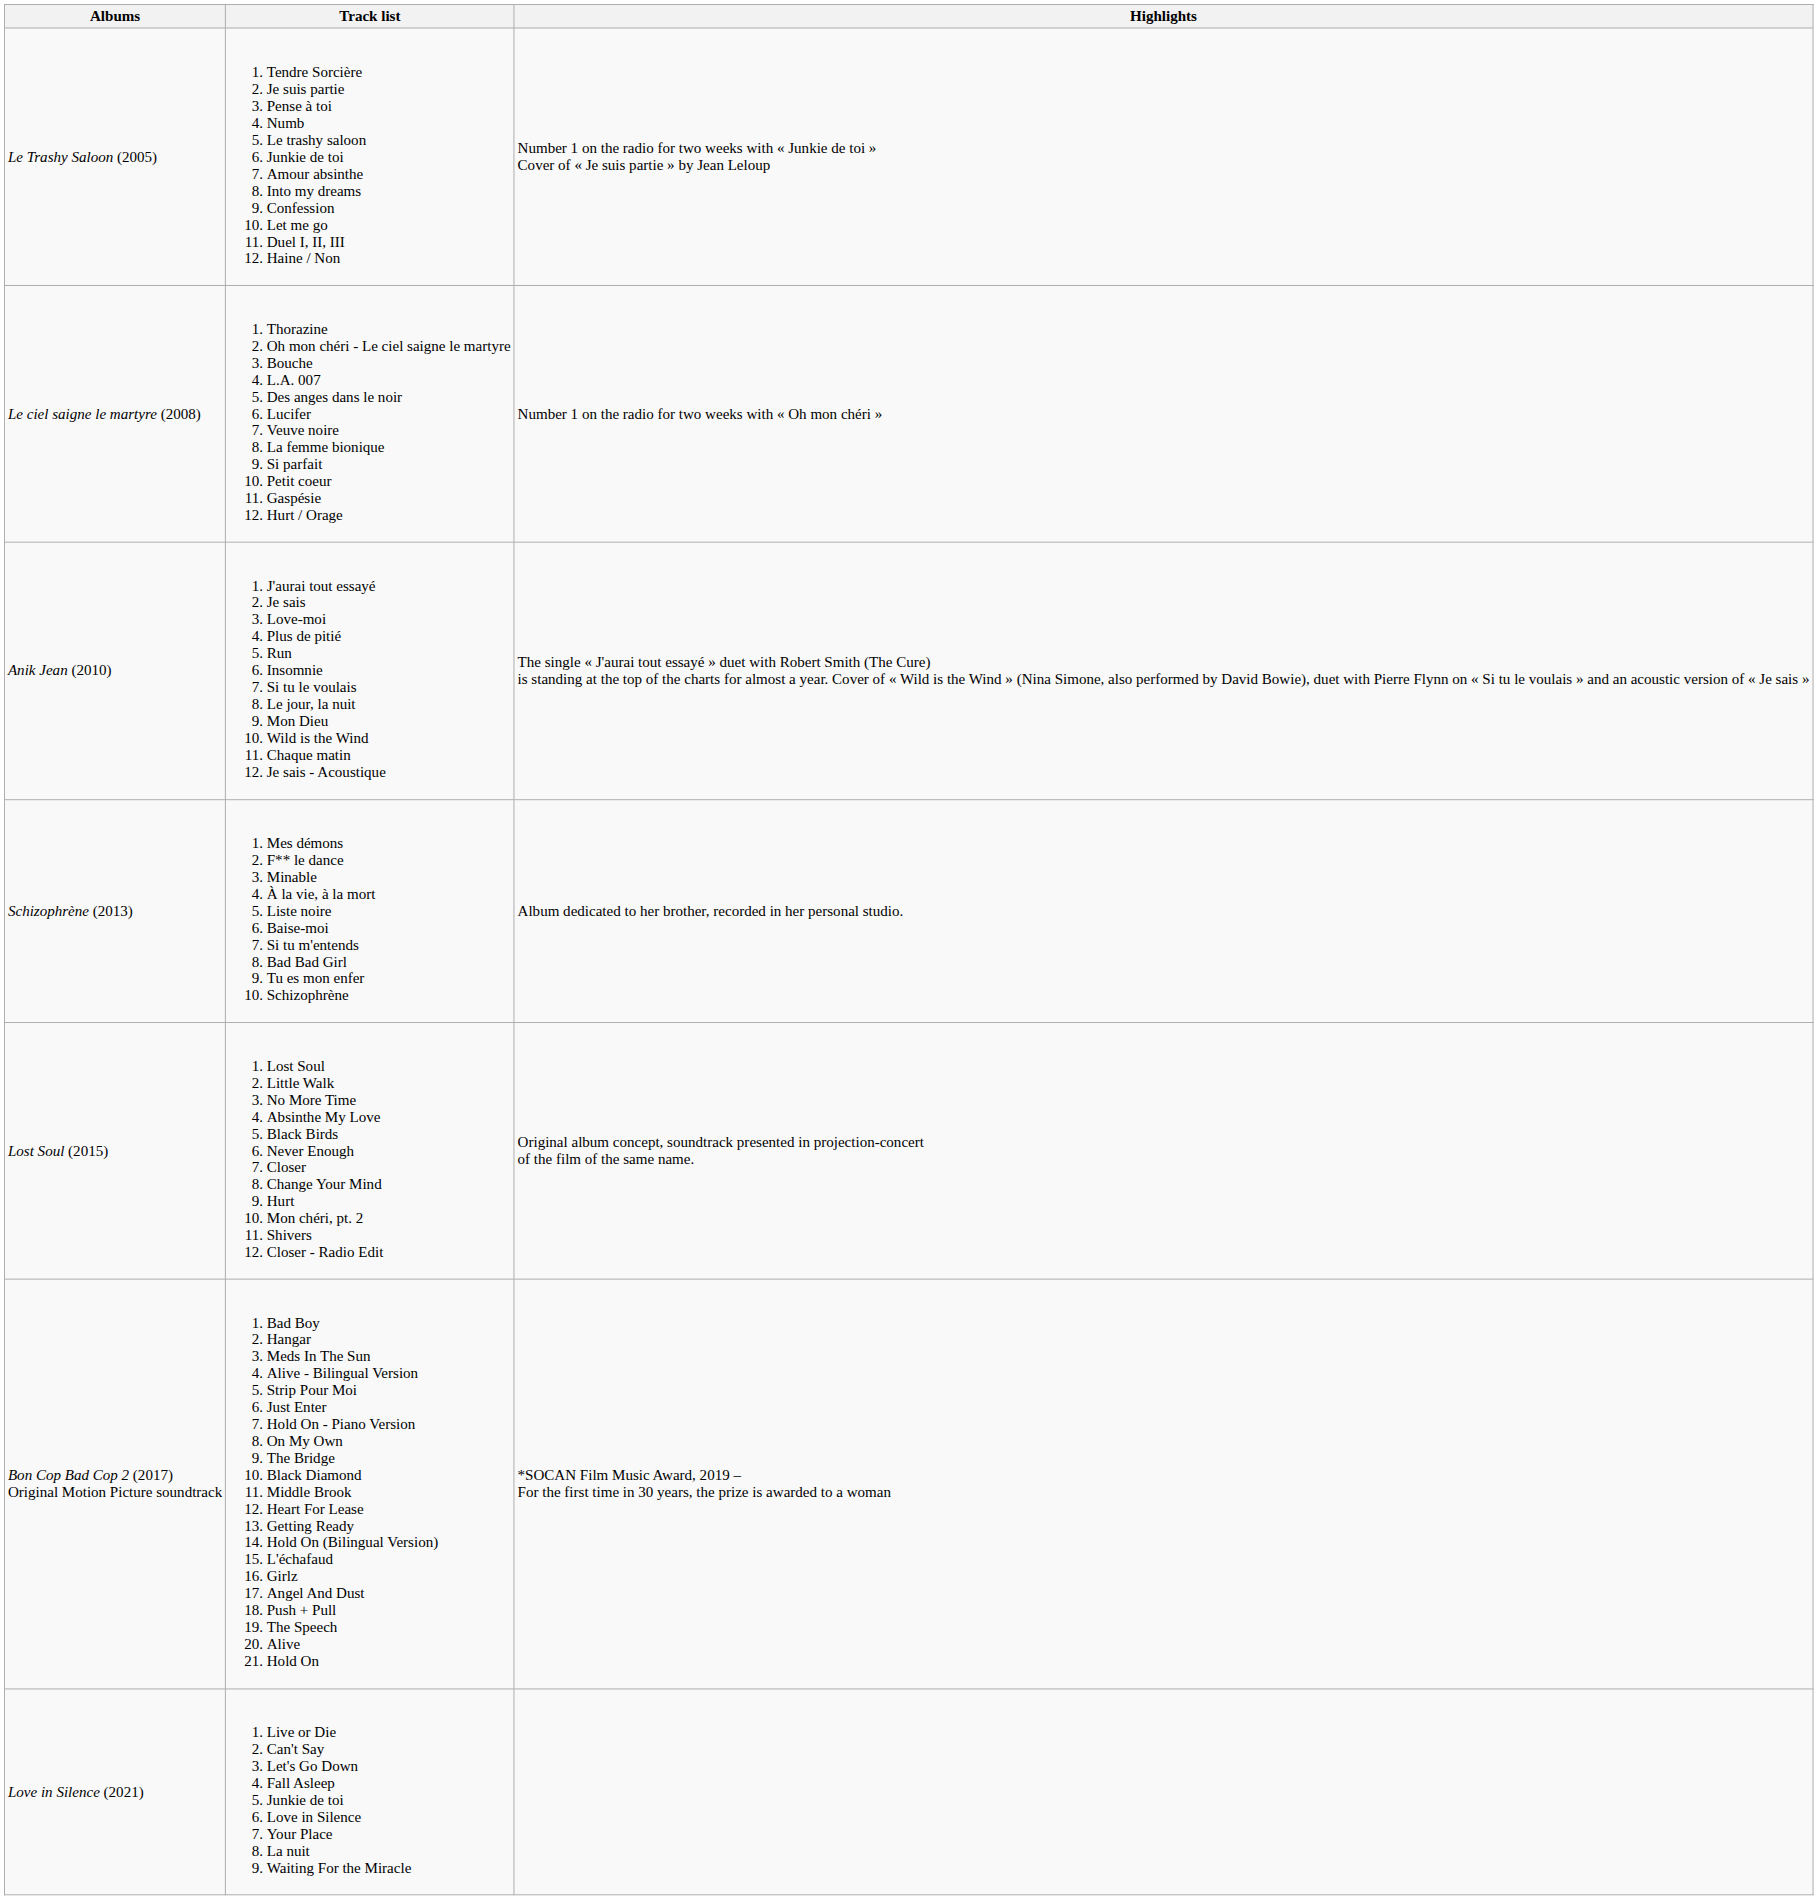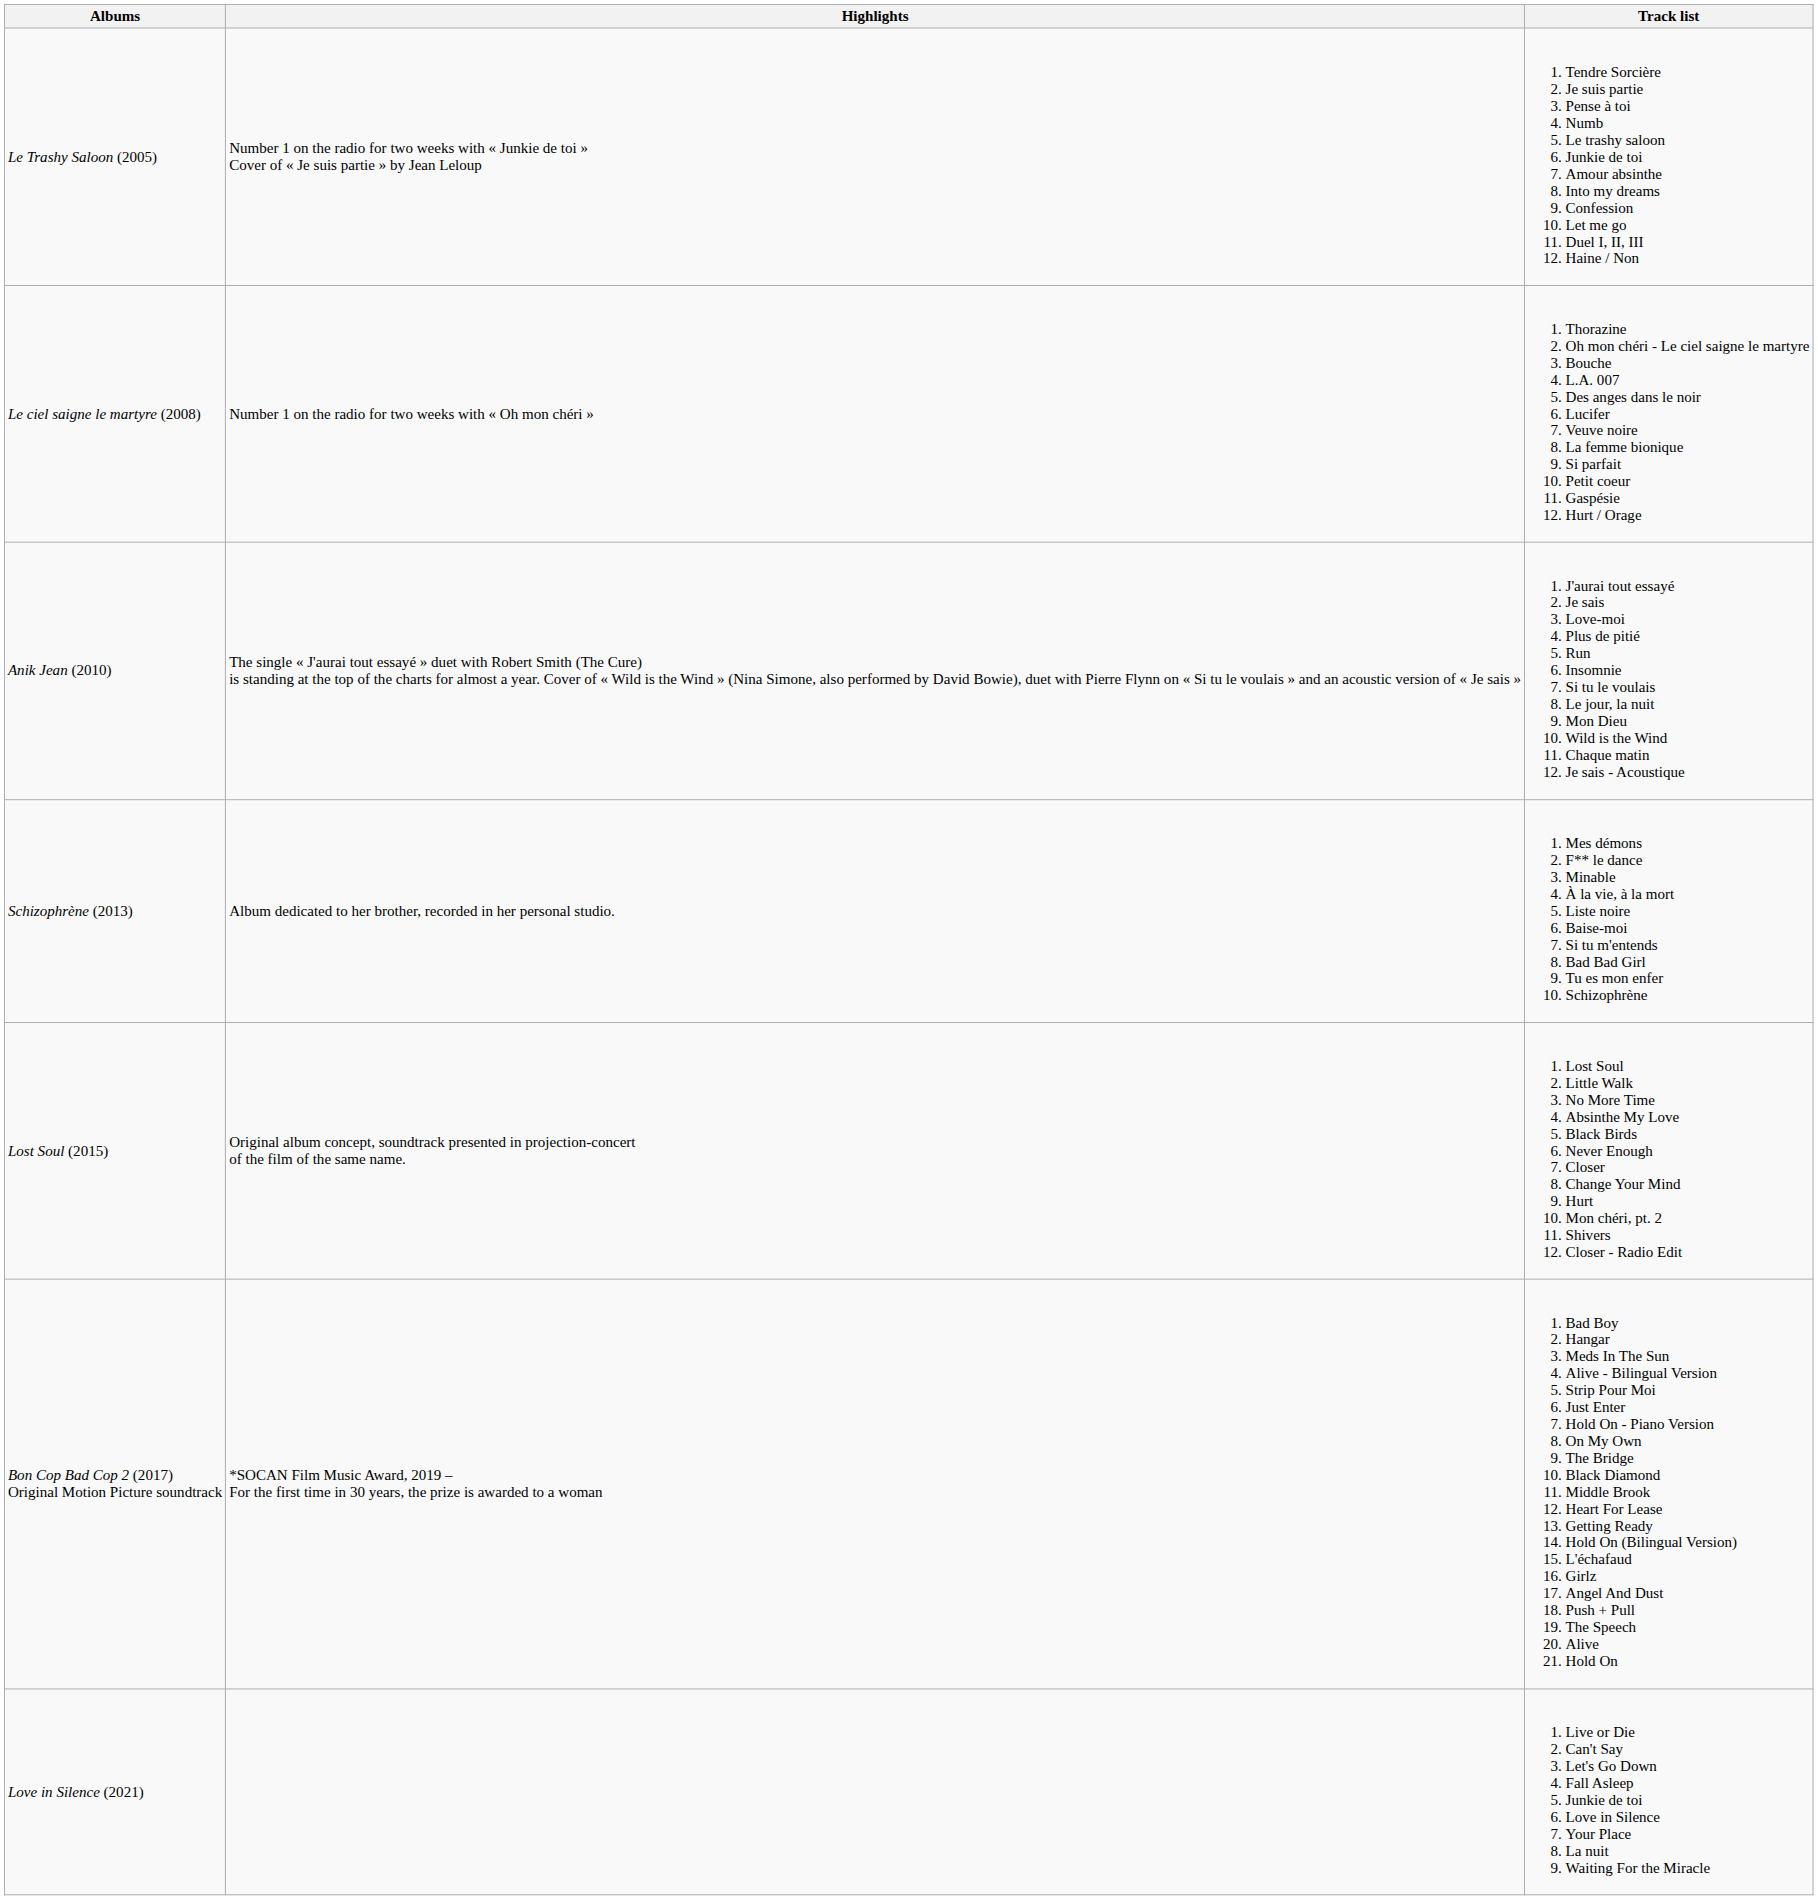columns swapped: Track list <-> Highlights
